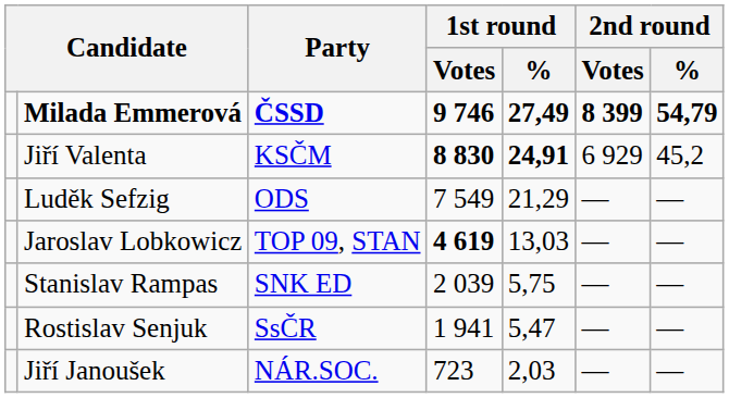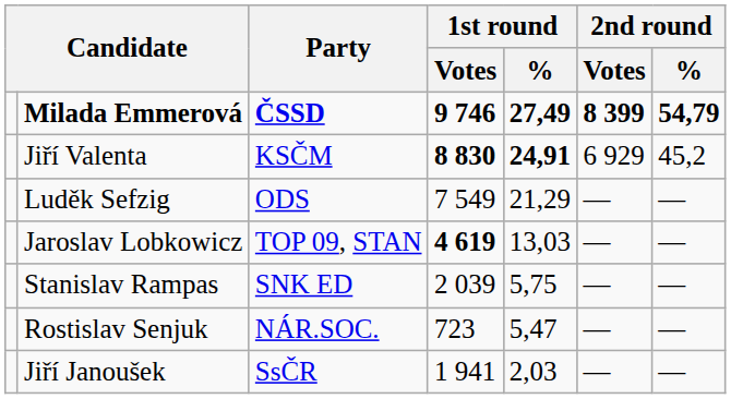Rostislav Senjuk | Party: SsČR -> NÁR.SOC.
Rostislav Senjuk | 1st round / Votes: 1 941 -> 723
Jiří Janoušek | Party: NÁR.SOC. -> SsČR
Jiří Janoušek | 1st round / Votes: 723 -> 1 941
